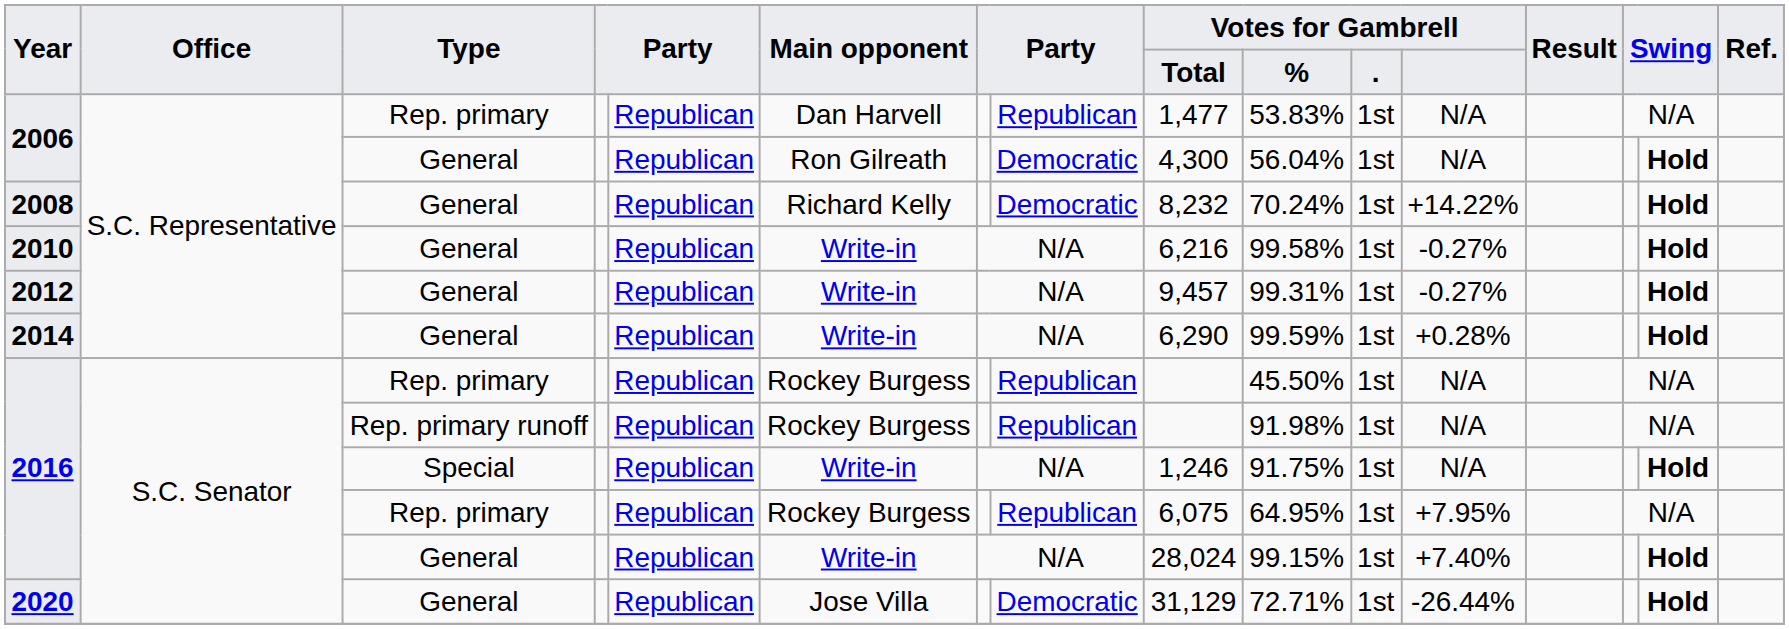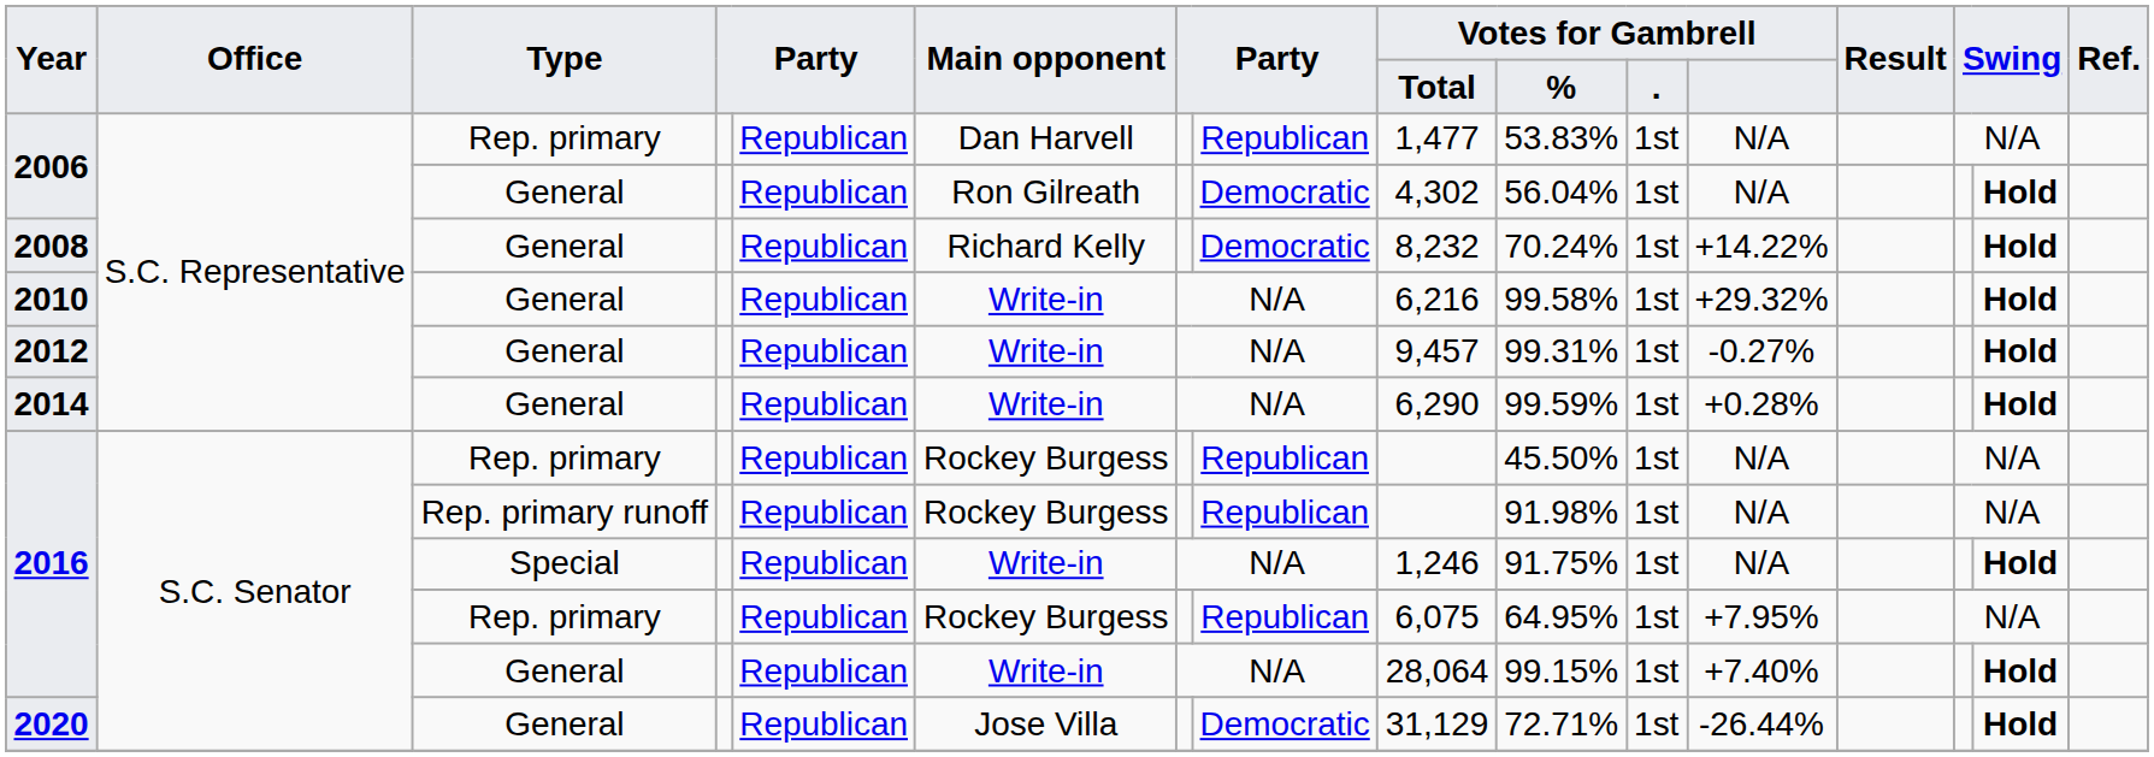2006 / General | Votes for Gambrell / Total: 4,300 -> 4,302
2010 | Votes for Gambrell: -0.27% -> +29.32%
2016 / General | Votes for Gambrell / Total: 28,024 -> 28,064
